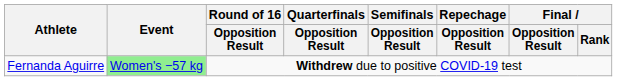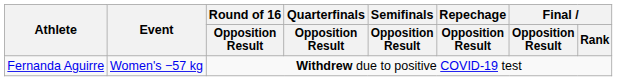Fernanda Aguirre | Event: lightgreen background -> no background
